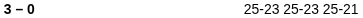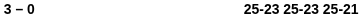row 1 | column 2: normal -> bold
